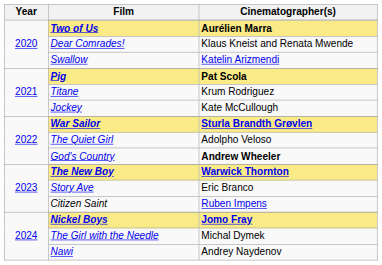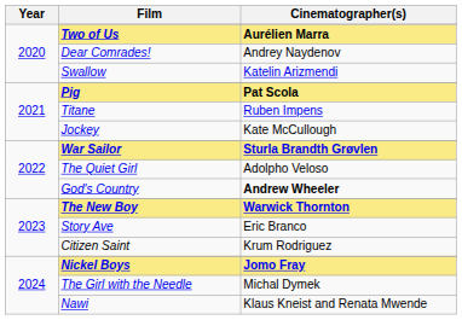Dear Comrades! | Cinematographer(s): Klaus Kneist and Renata Mwende -> Andrey Naydenov
Titane | Cinematographer(s): Krum Rodriguez -> Ruben Impens
Citizen Saint | Cinematographer(s): Ruben Impens -> Krum Rodriguez
Nawi | Cinematographer(s): Andrey Naydenov -> Klaus Kneist and Renata Mwende
